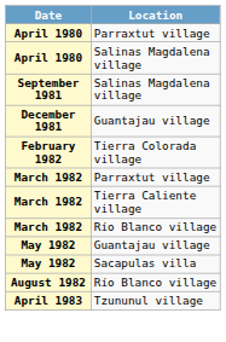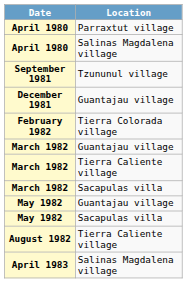row 4 | Location: Salinas Magdalena village -> Tzununul village
row 7 | Location: Parraxtut village -> Guantajau village
row 9 | Location: Río Blanco village -> Sacapulas villa
row 12 | Location: Río Blanco village -> Tierra Caliente village
row 13 | Location: Tzununul village -> Salinas Magdalena village
